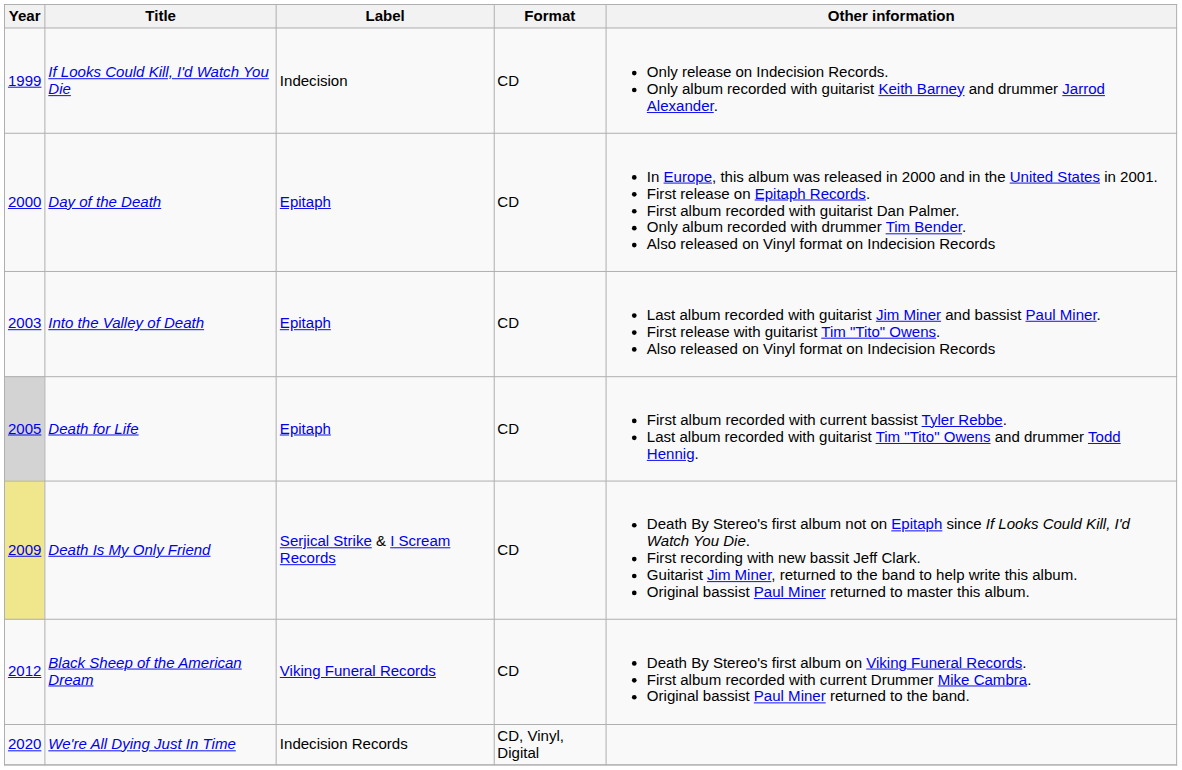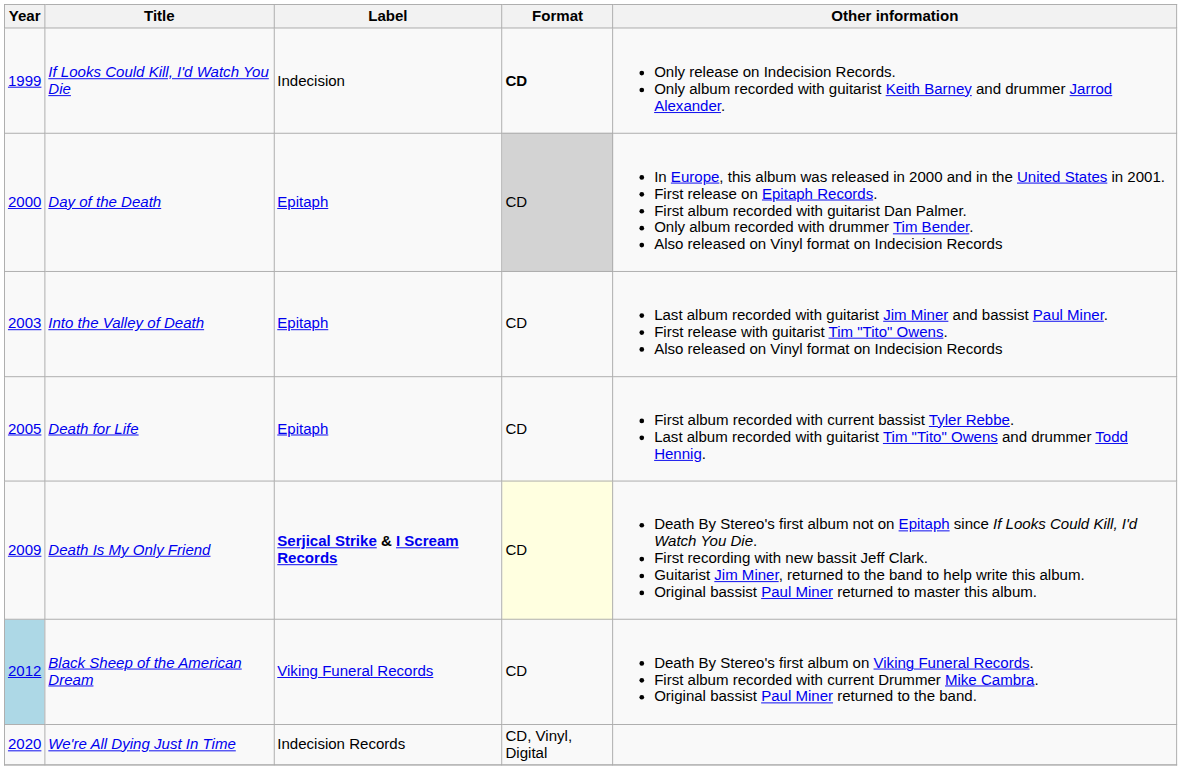If Looks Could Kill, I'd Watch You Die | Format: normal -> bold
Day of the Death | Format: no background -> lightgrey background
Death for Life | Year: lightgrey background -> no background
Death Is My Only Friend | Year: khaki background -> no background
Death Is My Only Friend | Label: normal -> bold
Death Is My Only Friend | Format: no background -> lightyellow background
Black Sheep of the American Dream | Year: no background -> lightblue background
